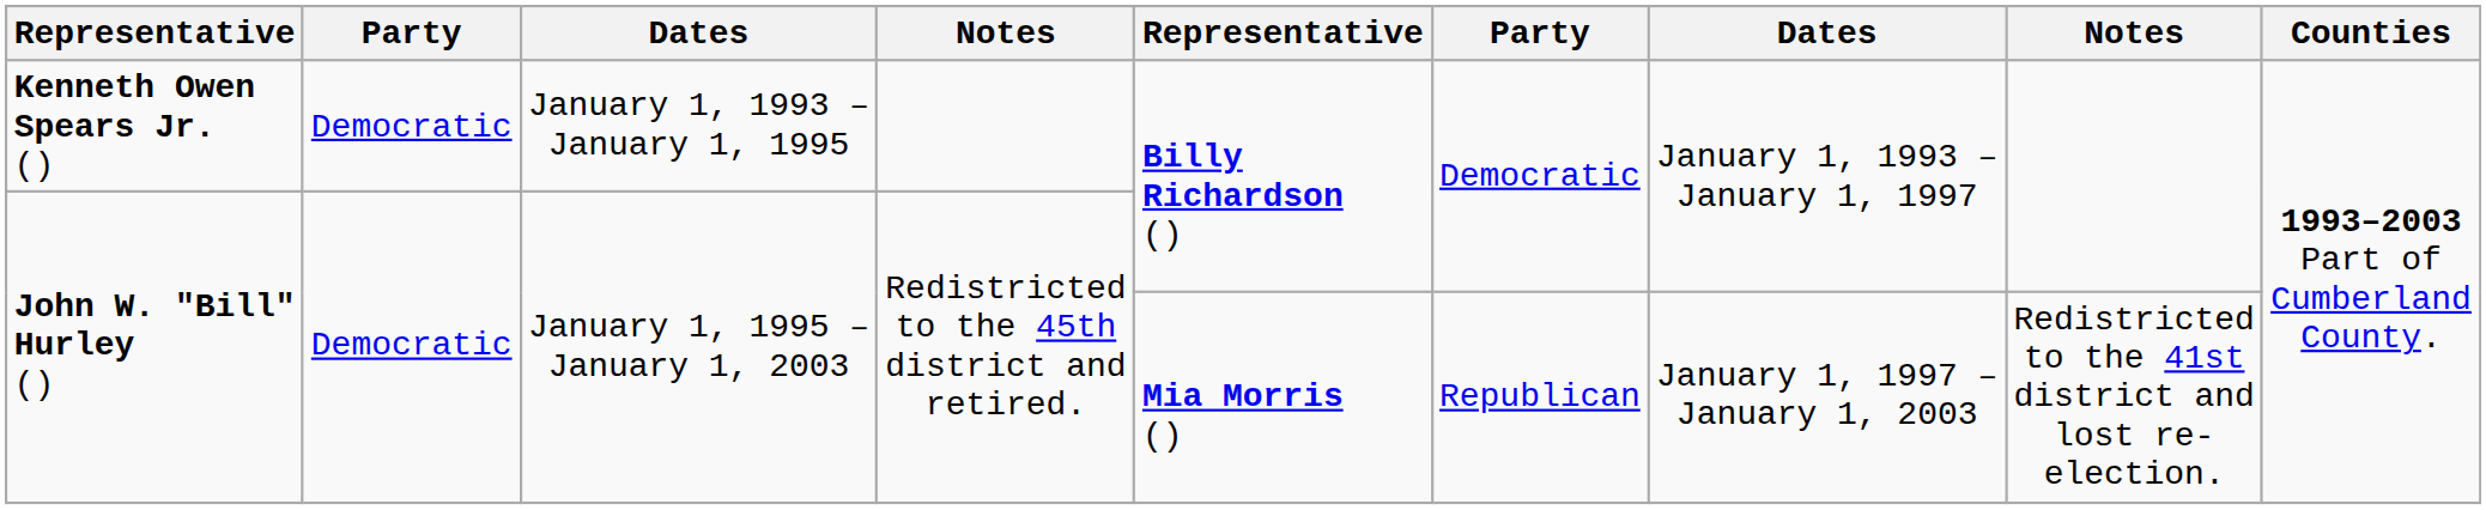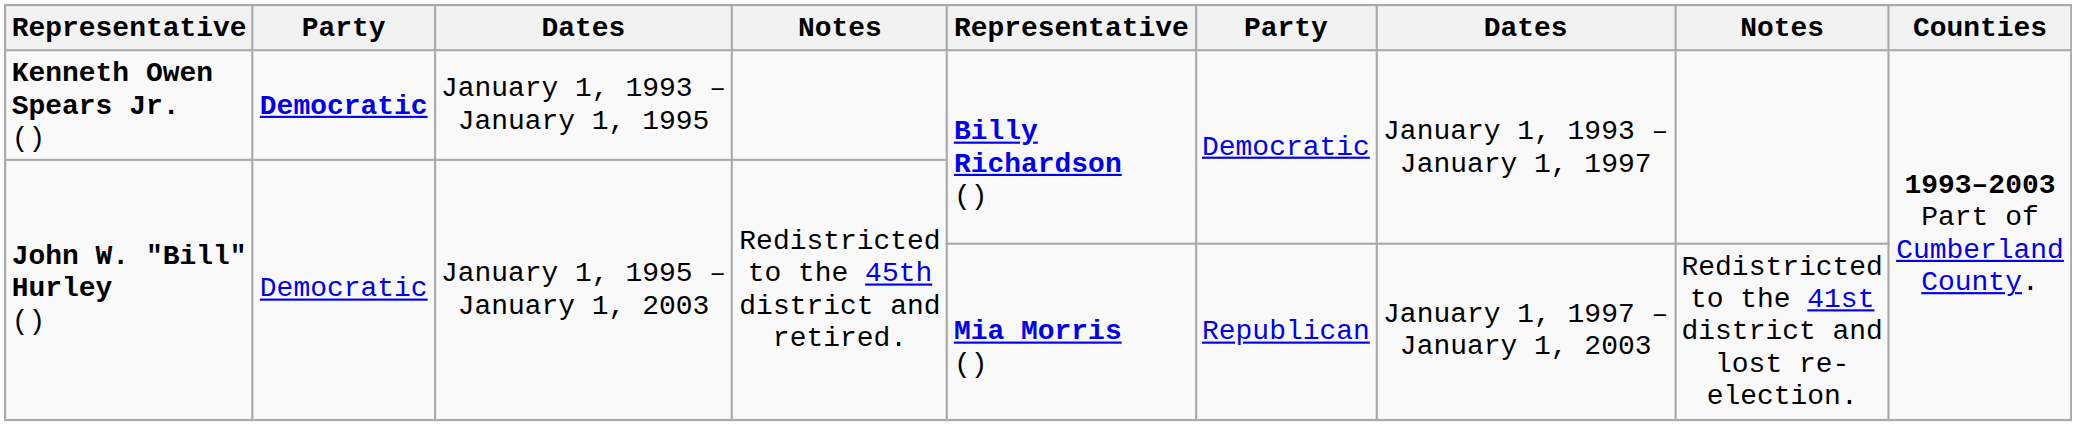Kenneth Owen Spears Jr. () | column 2: normal -> bold
